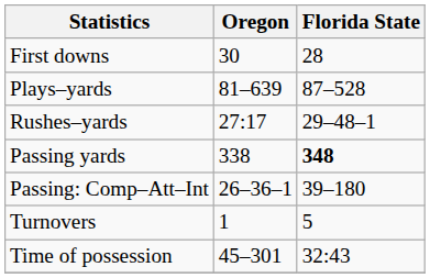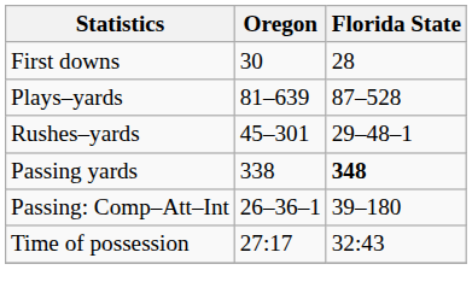Rushes–yards | Oregon: 27:17 -> 45–301
- row: Turnovers | 1 | 5
Time of possession | Oregon: 45–301 -> 27:17
